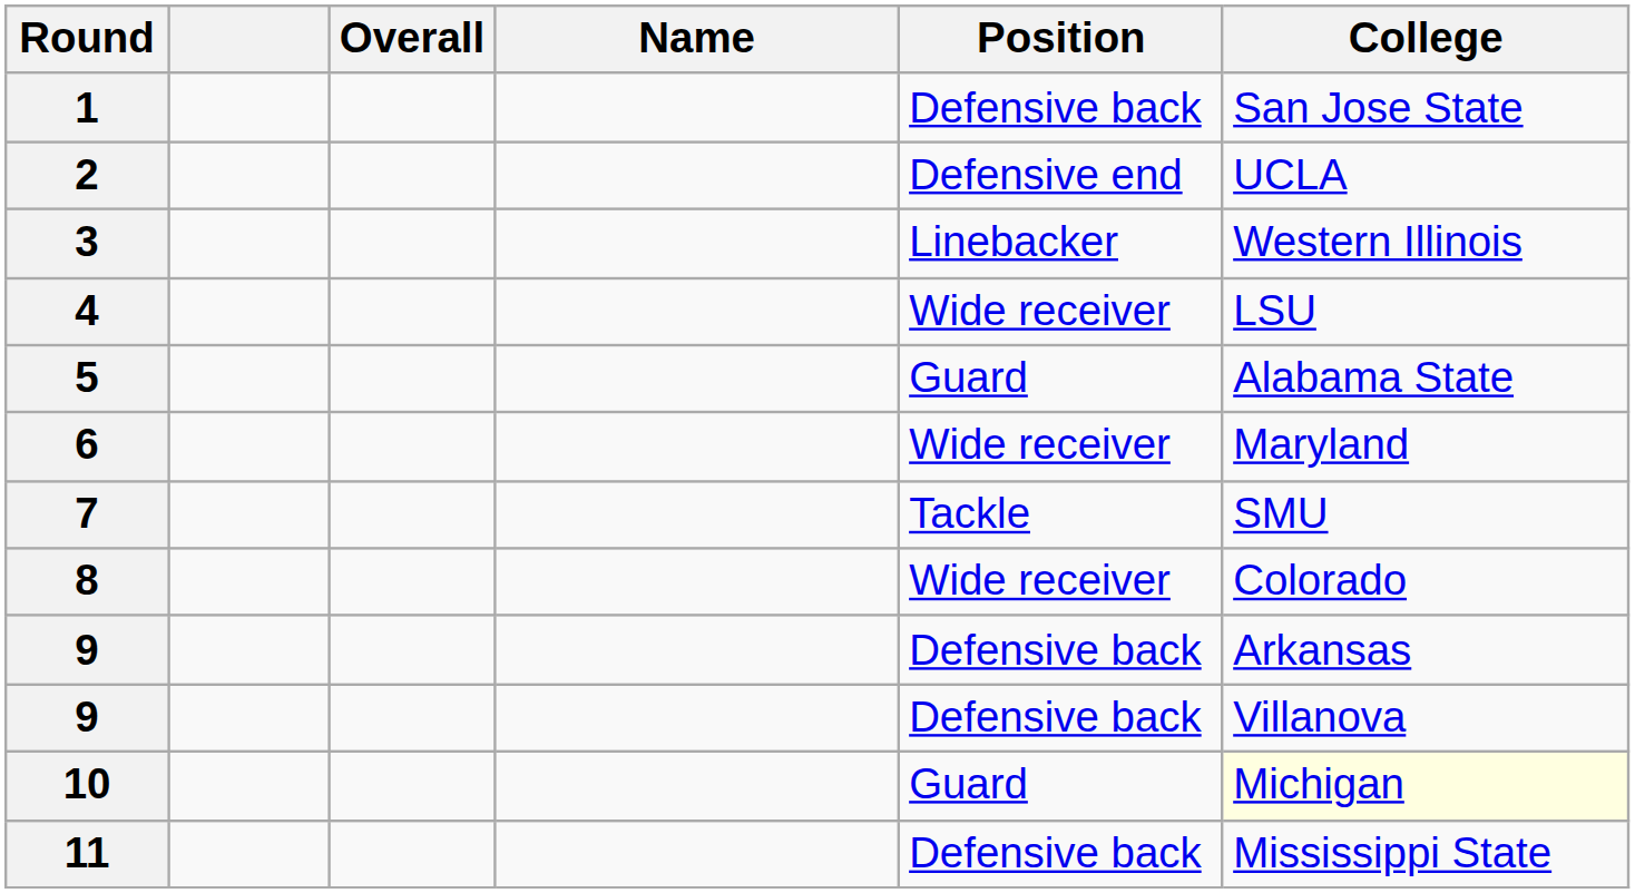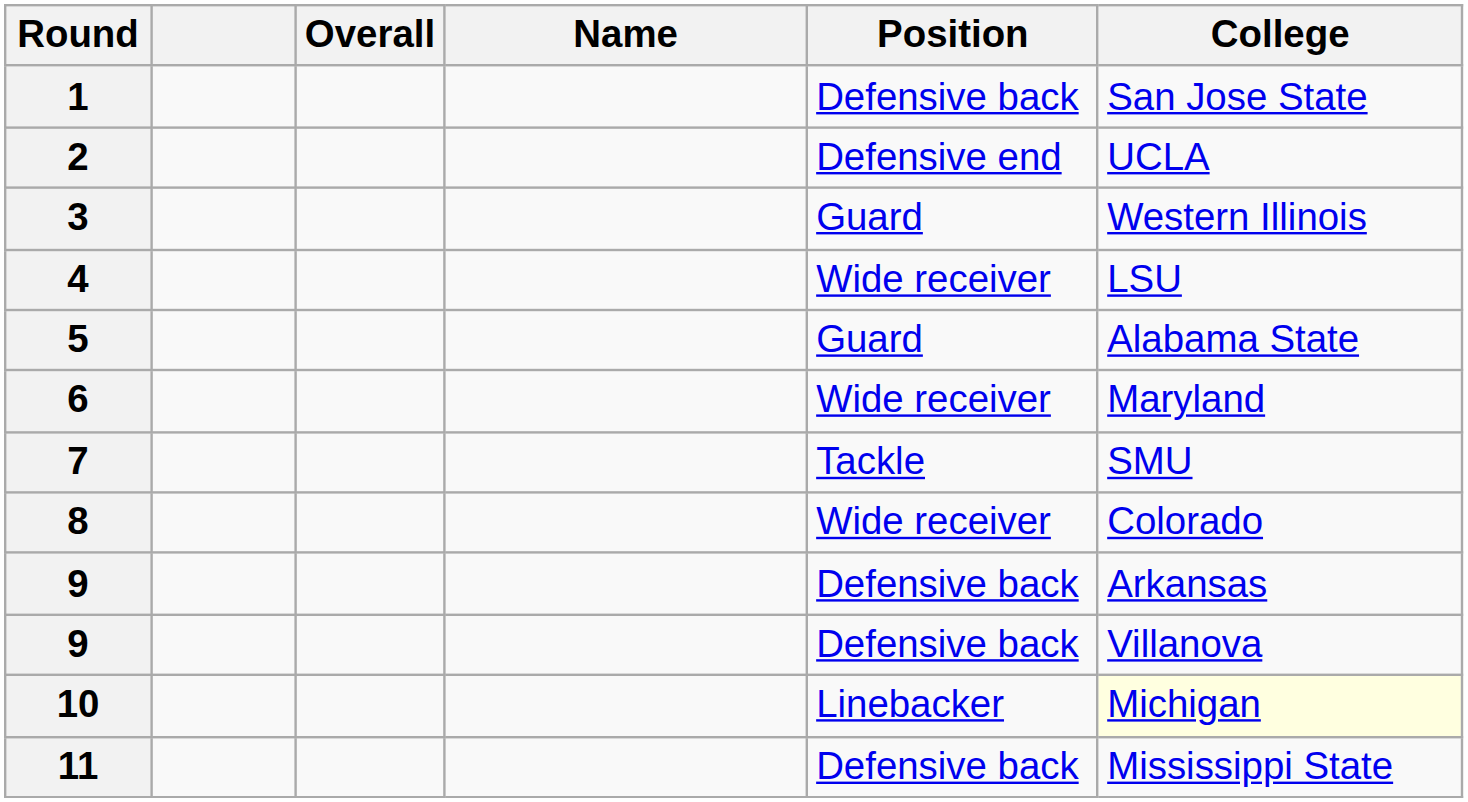3 | Position: Linebacker -> Guard
10 | Position: Guard -> Linebacker
